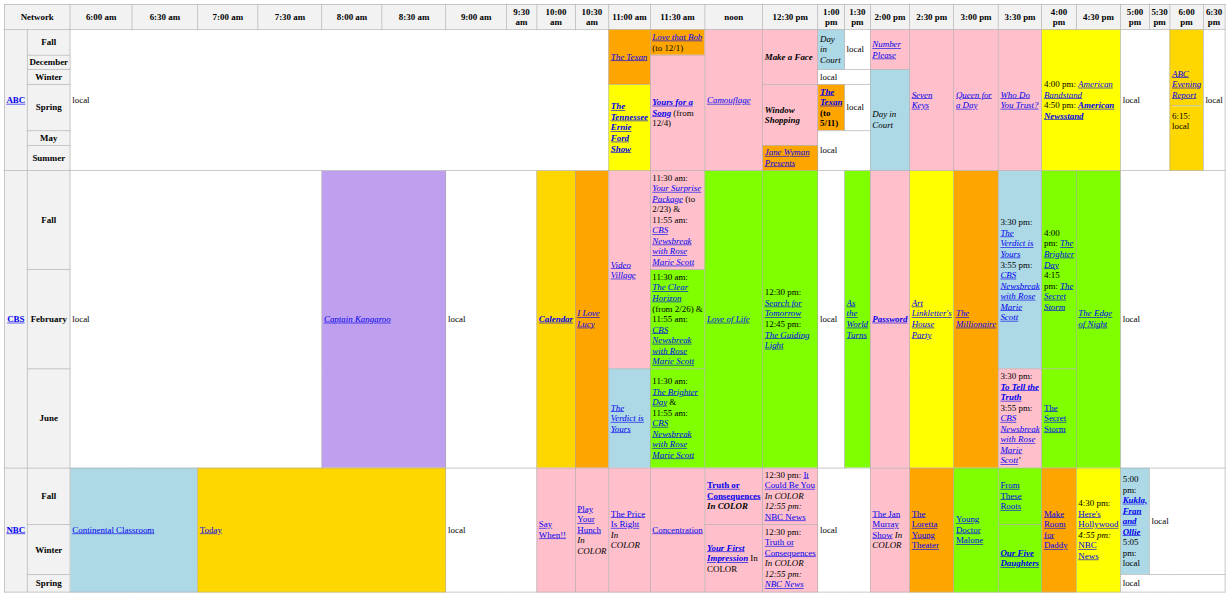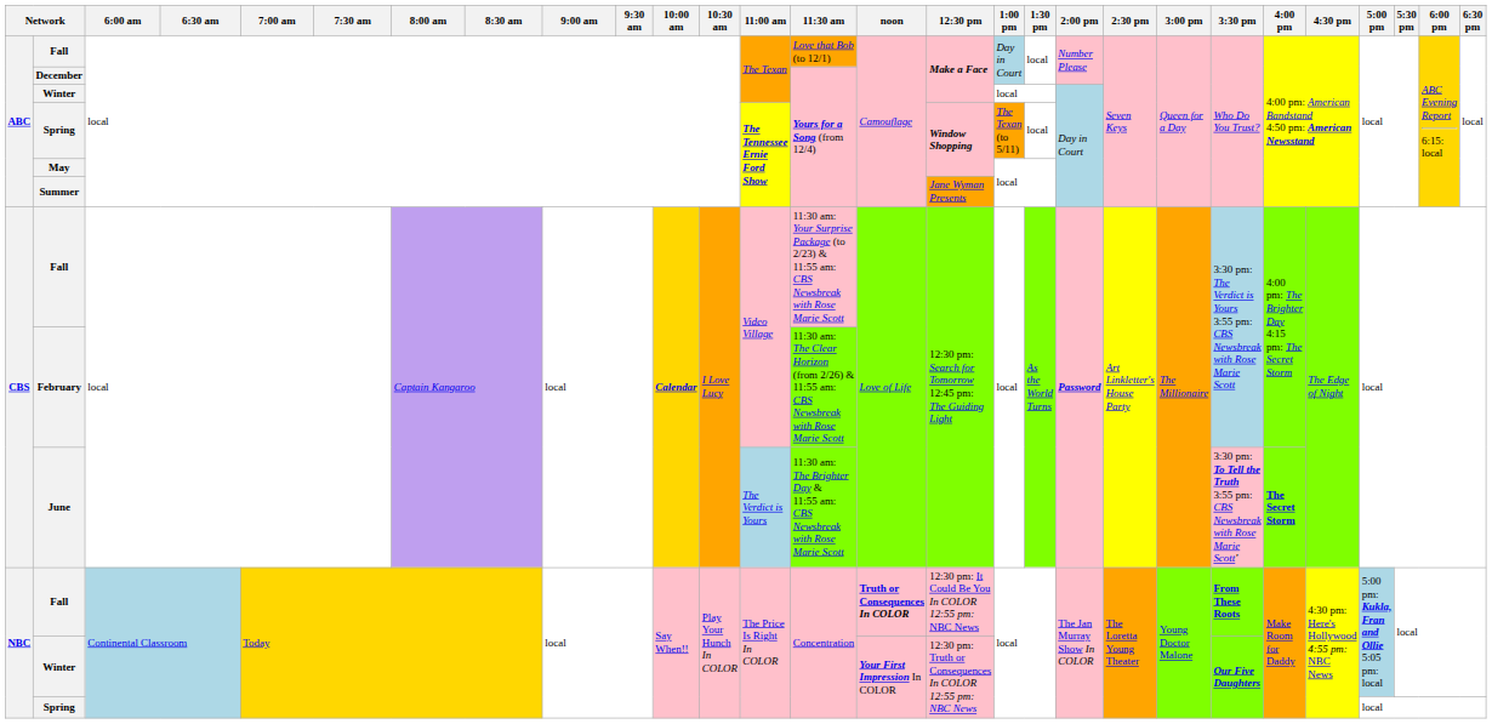ABC / Spring | 1:00 pm: bold -> normal
June | 4:00 pm: normal -> bold
NBC / Fall | 3:30 pm: normal -> bold
